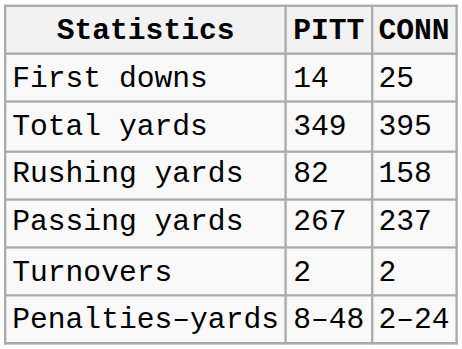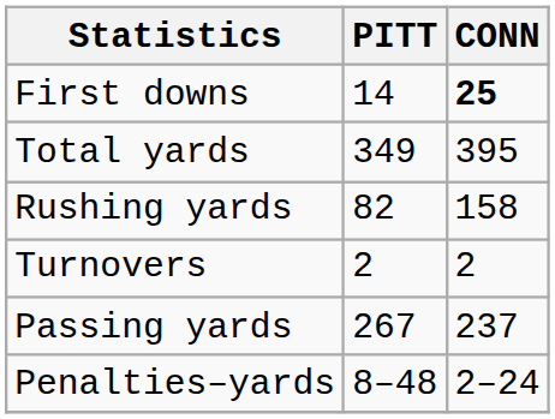First downs | CONN: normal -> bold
rows swapped: Passing yards <-> Turnovers
